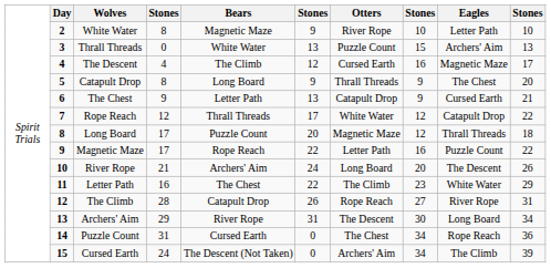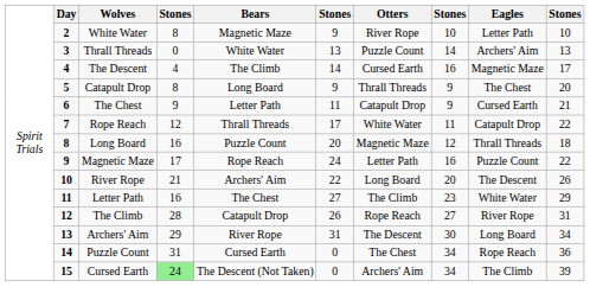row 3 | column 8: 15 -> 14
row 4 | column 6: 12 -> 14
row 6 | column 6: 13 -> 11
row 7 | column 8: 12 -> 11
row 8 | column 4: 17 -> 16
row 9 | column 6: 22 -> 24
row 10 | column 6: 24 -> 22
row 11 | column 6: 22 -> 27
row 15 | column 4: no background -> lightgreen background
